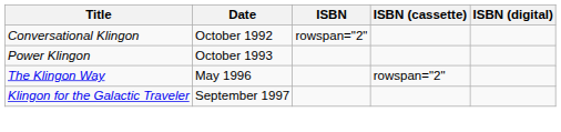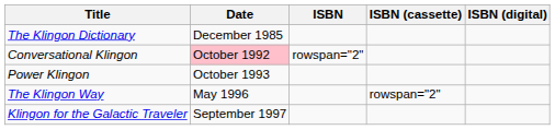+ row: The Klingon Dictionary | December 1985
Conversational Klingon | Date: no background -> pink background
